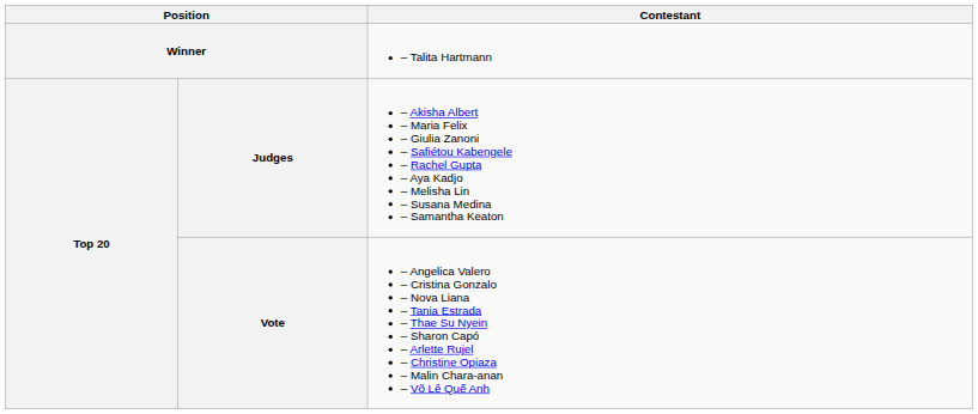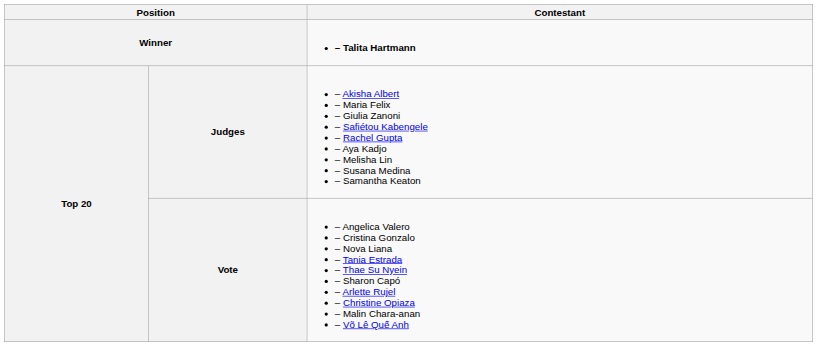Winner | Contestant: normal -> bold
